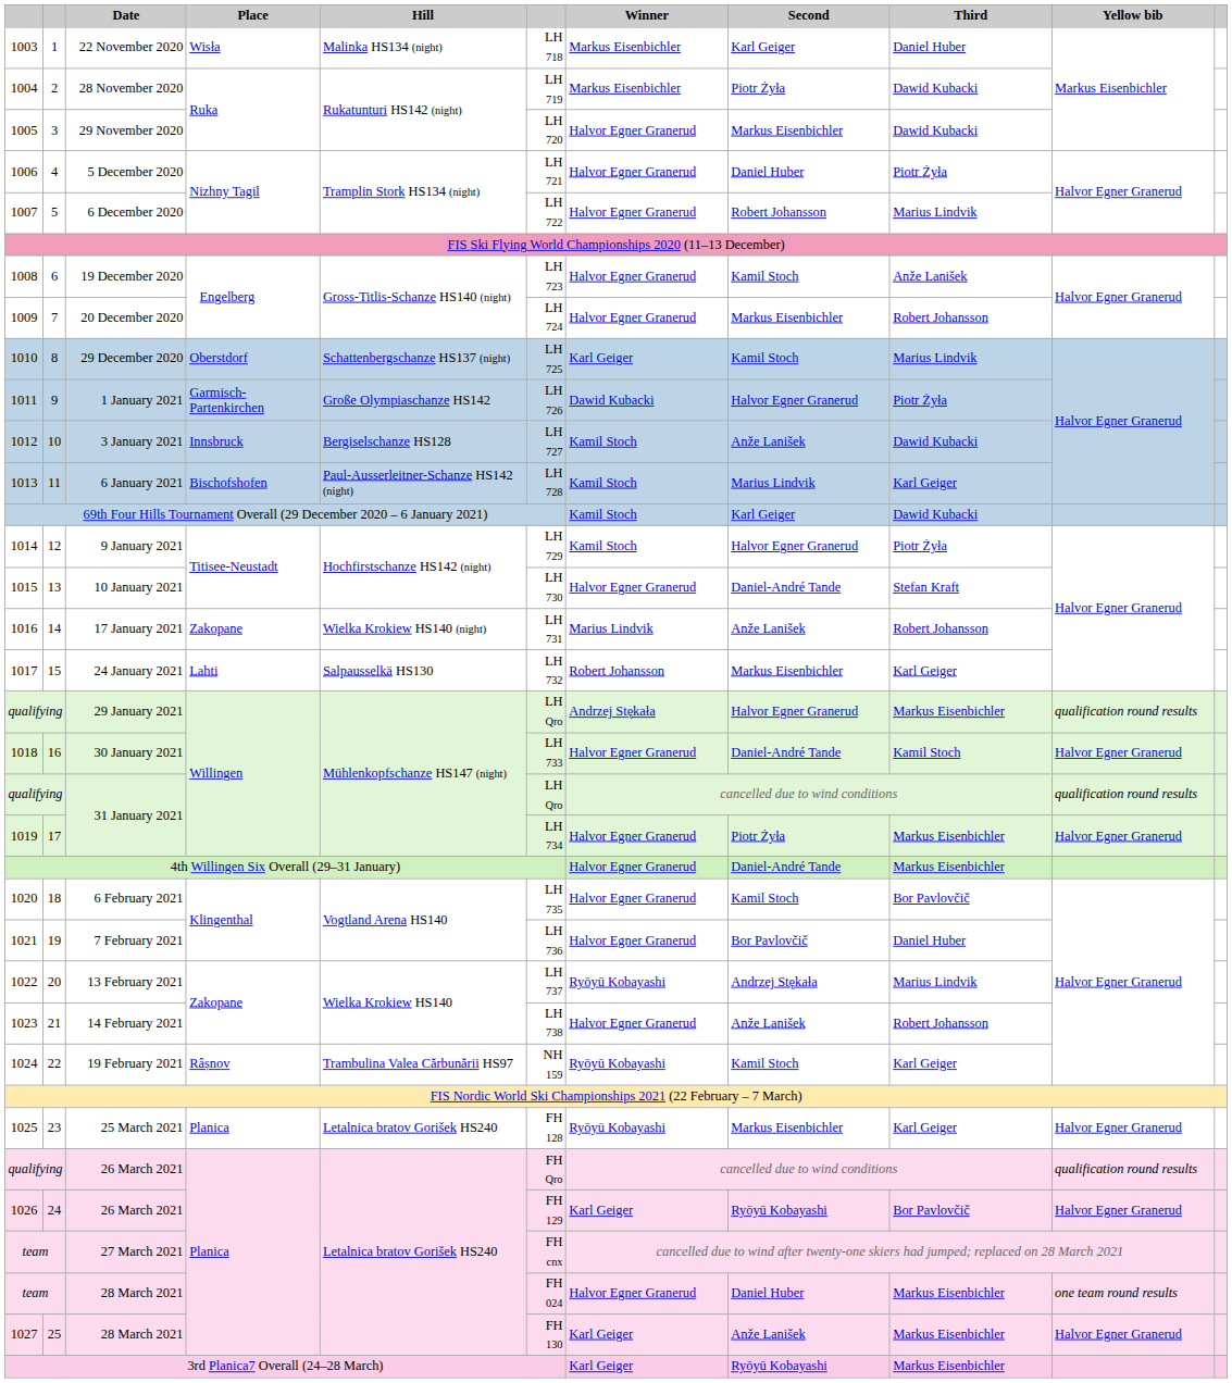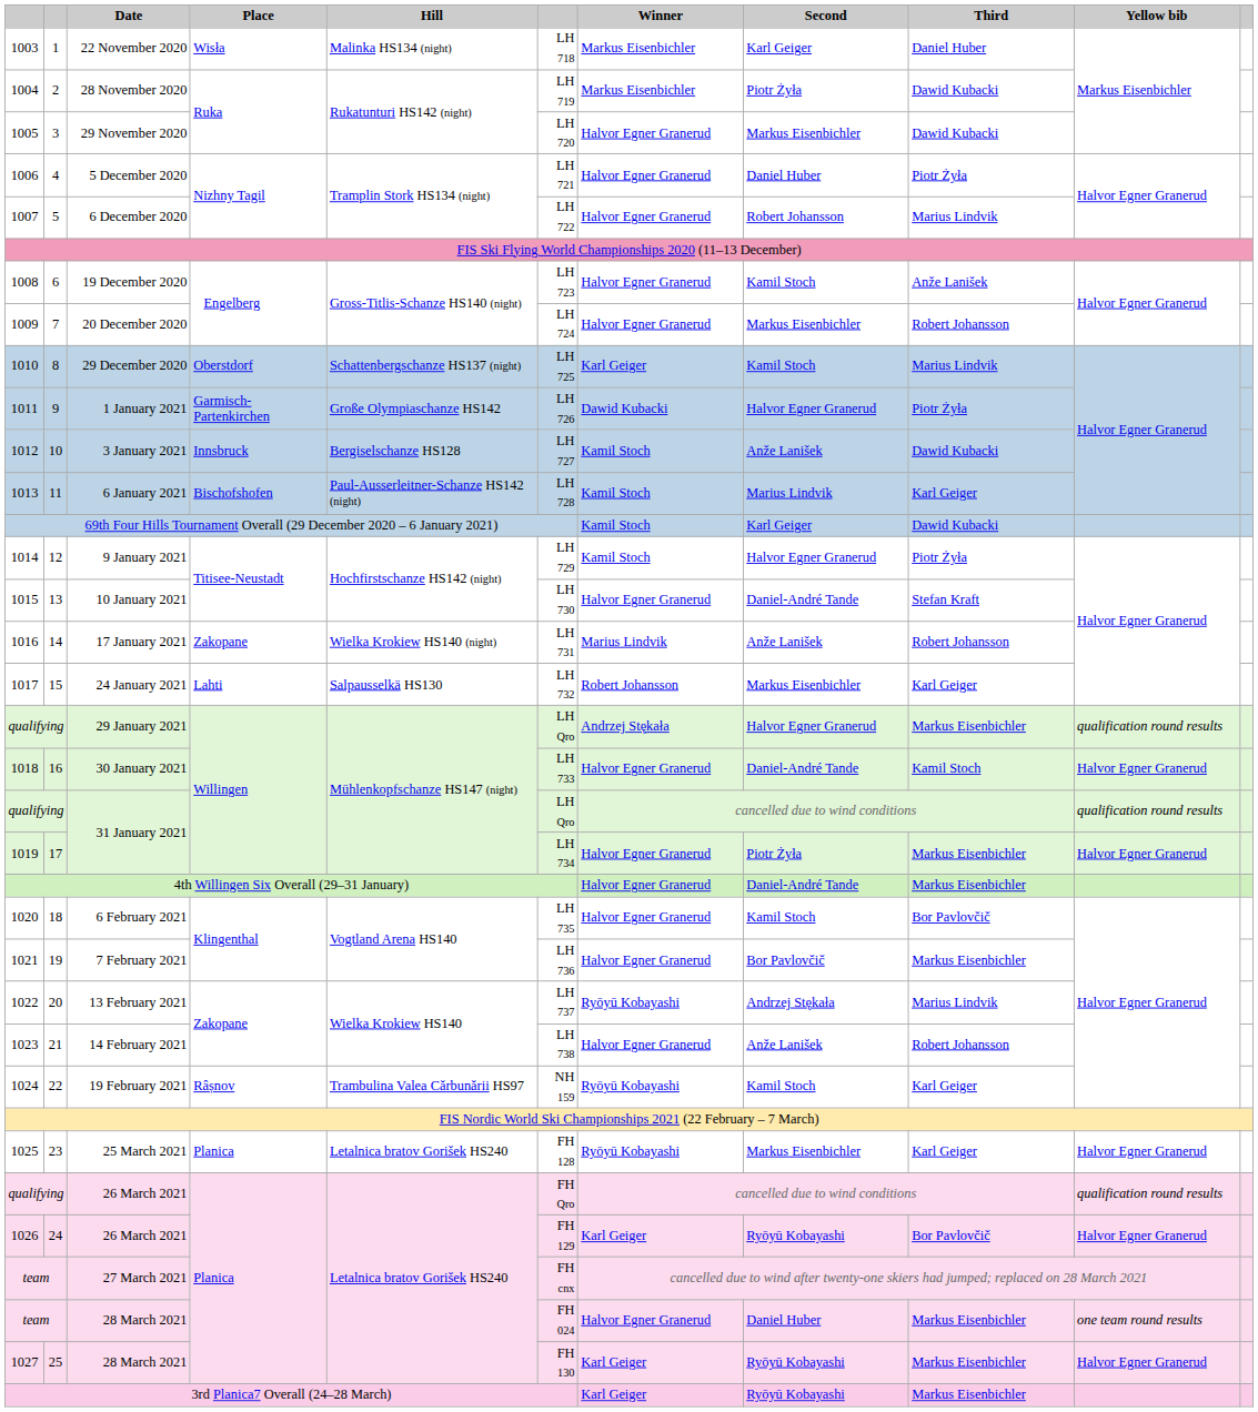7 February 2021 | Third: Daniel Huber -> Markus Eisenbichler
1027 / 28 March 2021 | Second: Anže Lanišek -> Ryōyū Kobayashi
